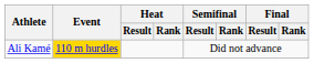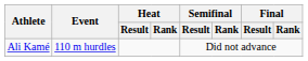Ali Kamé | Event: gold background -> no background
